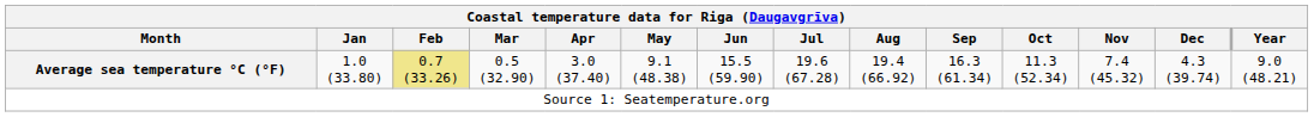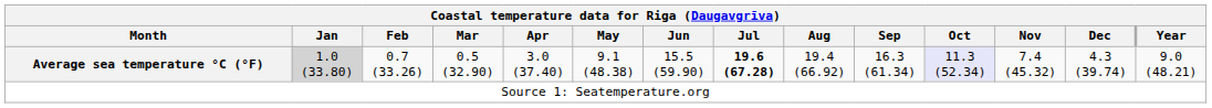row 3 | Jan: no background -> lightgrey background
row 3 | Feb: khaki background -> no background
row 3 | Jul: normal -> bold
row 3 | Oct: no background -> lavender background
